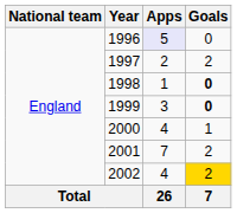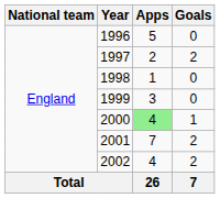1996 | Apps: lavender background -> no background
1998 | Goals: bold -> normal
1999 | Goals: bold -> normal
2000 | Apps: no background -> lightgreen background
2002 | Goals: gold background -> no background
